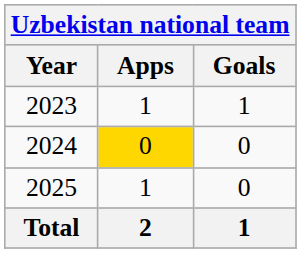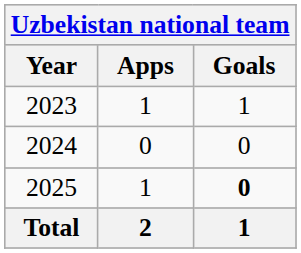2024 | Apps: gold background -> no background
2025 | Goals: normal -> bold
